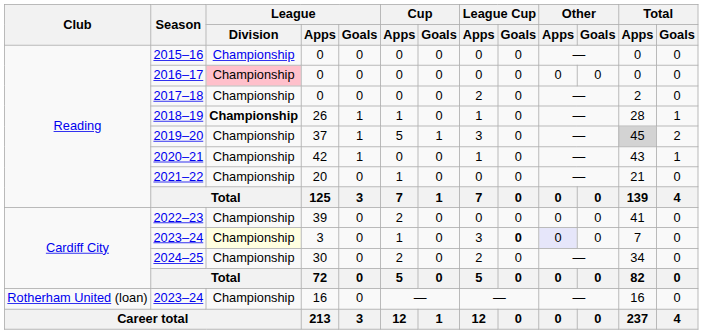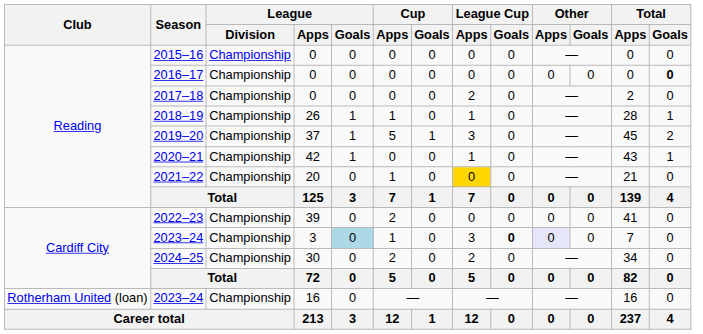2016–17 | League / Division: pink background -> no background
2016–17 | Total / Goals: normal -> bold
2018–19 | League / Division: bold -> normal
2019–20 | Total / Apps: lightgrey background -> no background
2021–22 | League Cup / Apps: no background -> gold background
2023–24 / 3 | League / Division: lightyellow background -> no background
2023–24 / 3 | League / Goals: no background -> lightblue background
